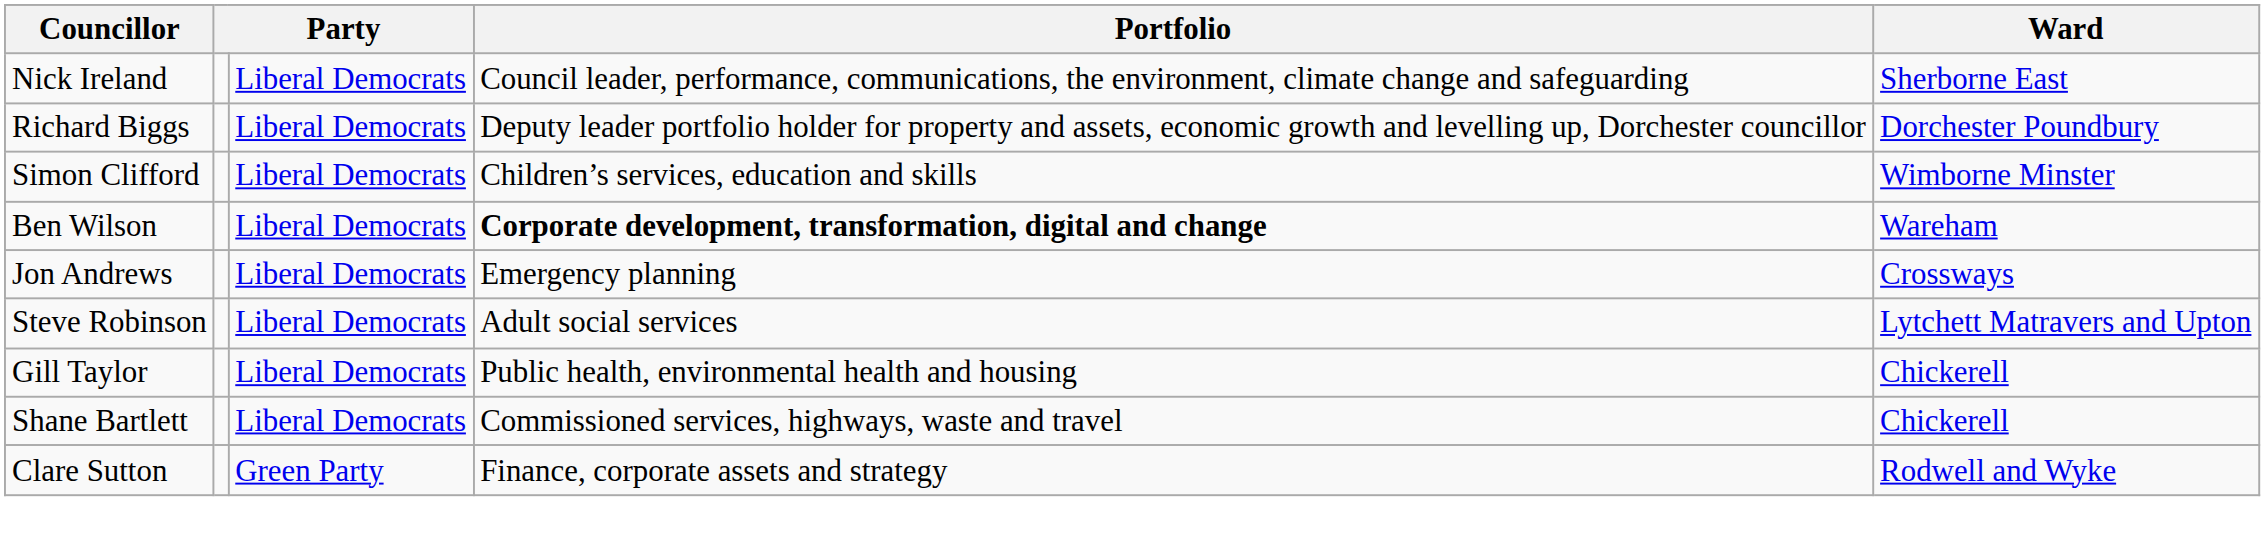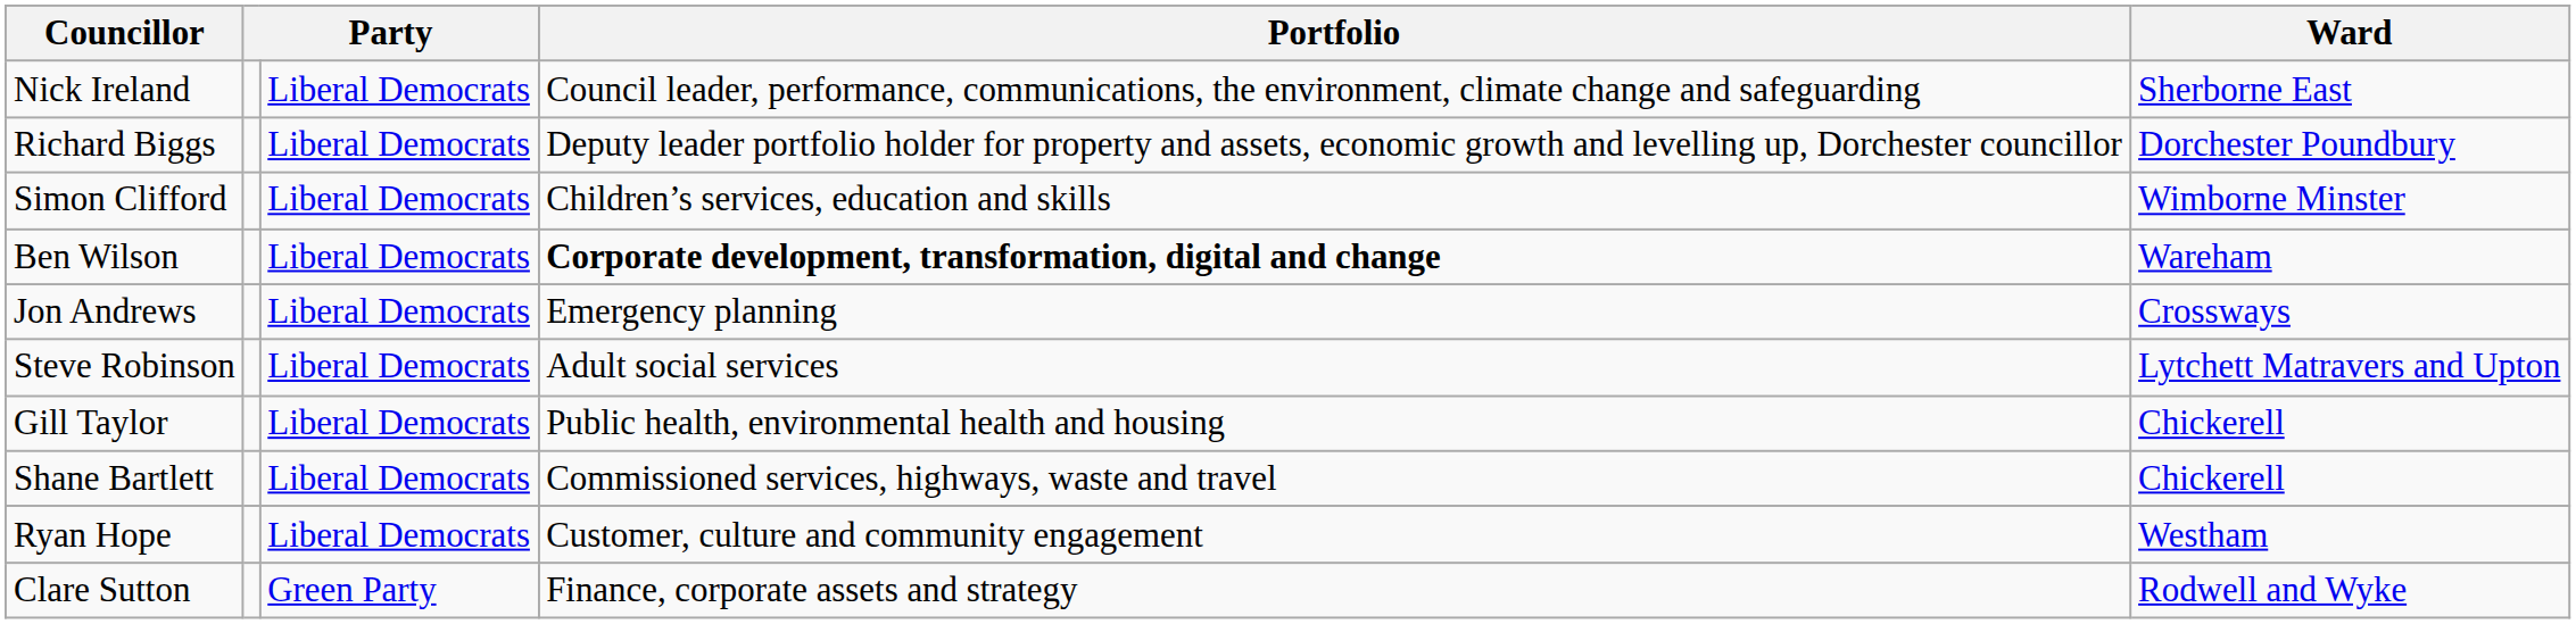+ row: Ryan Hope | Liberal Democrats | Customer, culture and community engagement | Westham
